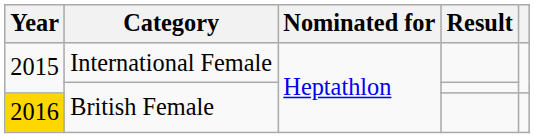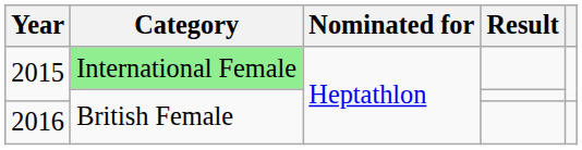2015 / International Female | Category: no background -> lightgreen background
2016 | Year: gold background -> no background
